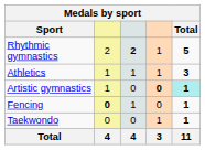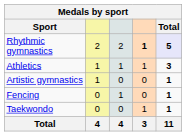Rhythmic gymnastics | column 3: bold -> normal
Rhythmic gymnastics | column 4: normal -> bold
Rhythmic gymnastics | Total: no background -> lavender background
Artistic gymnastics | column 4: bold -> normal
Artistic gymnastics | Total: paleturquoise background -> no background
Fencing | column 2: bold -> normal
